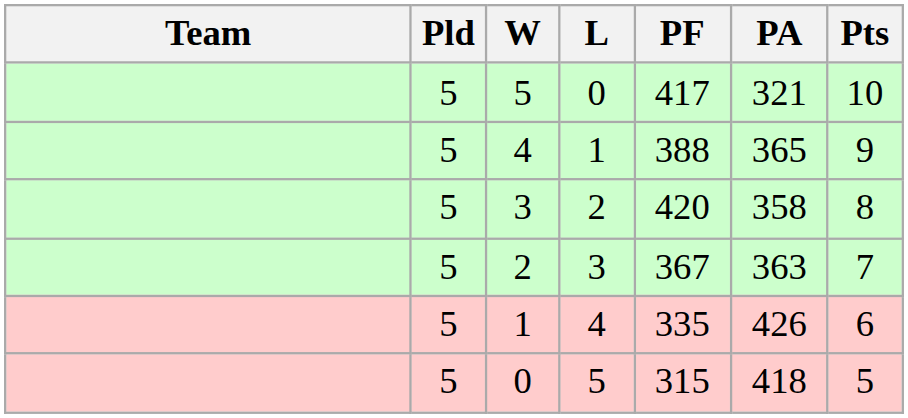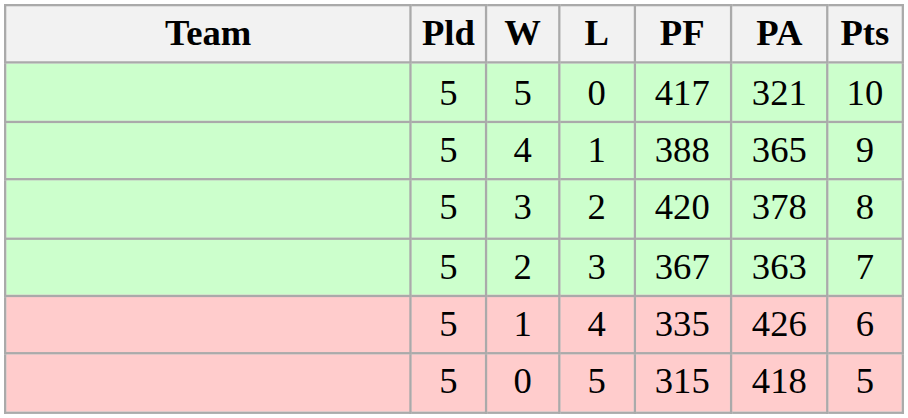row 4 | PA: 358 -> 378
